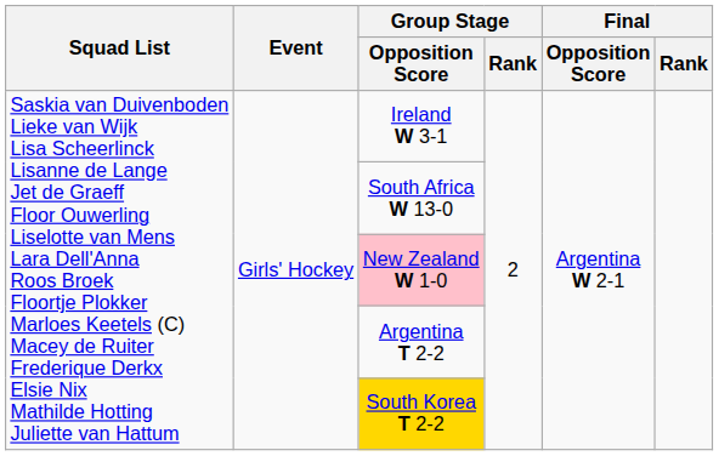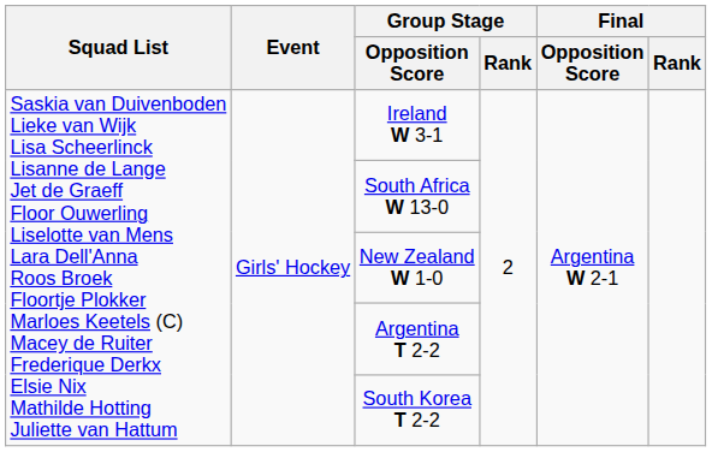New Zealand W 1-0 | Group Stage / Opposition Score: pink background -> no background
South Korea T 2-2 | Group Stage / Opposition Score: gold background -> no background
